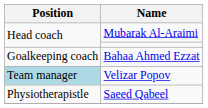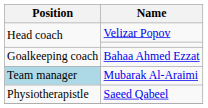row 2 | Name: Mubarak Al-Araimi -> Velizar Popov
row 5 | Name: Velizar Popov -> Mubarak Al-Araimi
